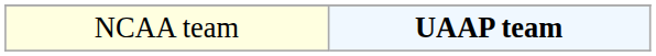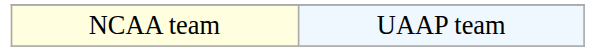NCAA team | column 2: bold -> normal
